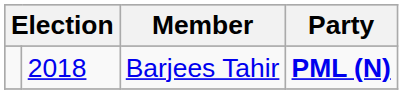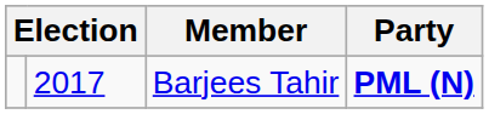Barjees Tahir | column 2: 2018 -> 2017
